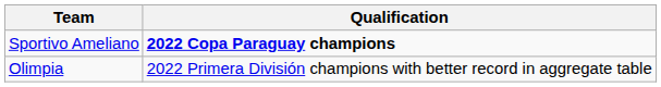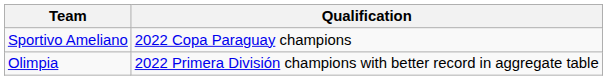Sportivo Ameliano | Qualification: bold -> normal
